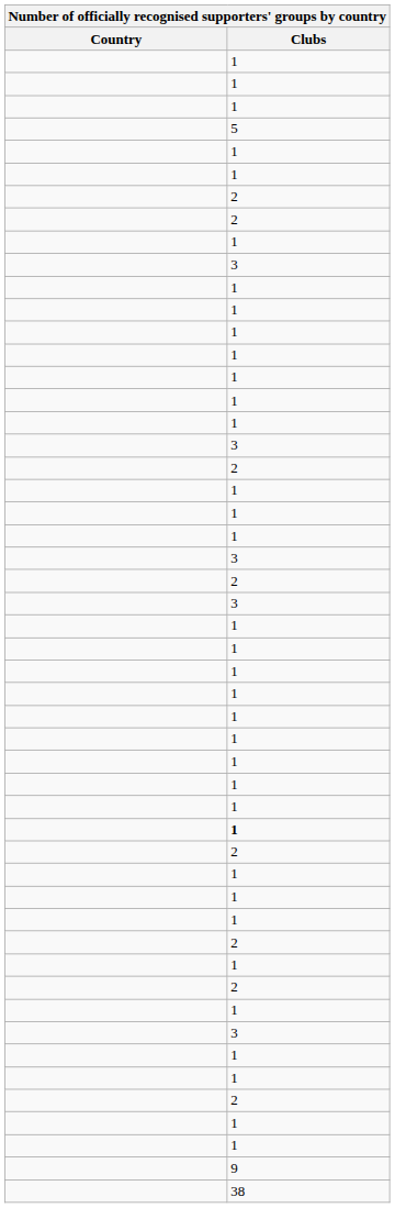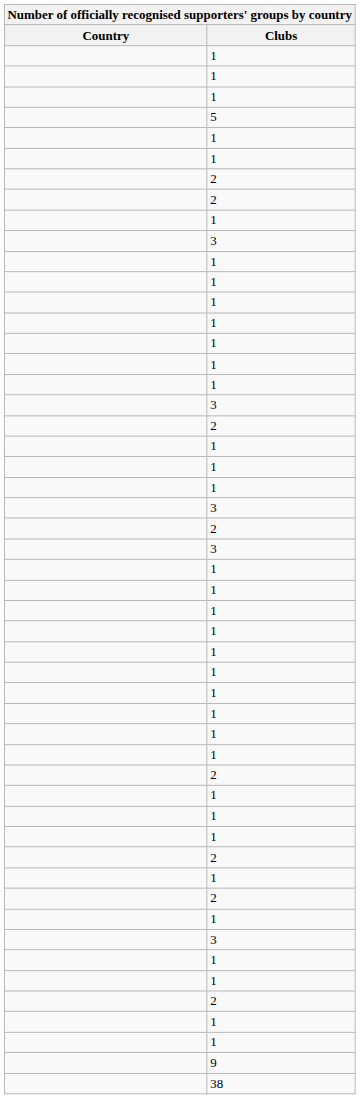row 37 | Clubs: bold -> normal
